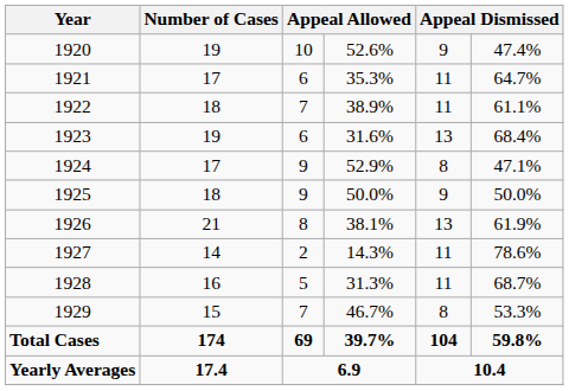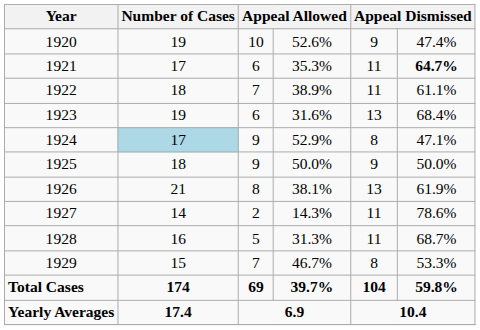1921 | column 6: normal -> bold
1924 | Number of Cases: no background -> lightblue background
